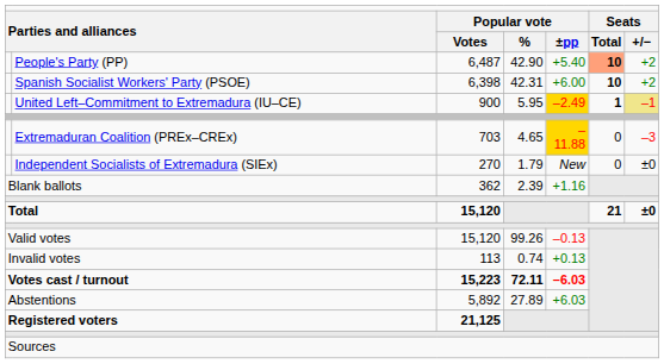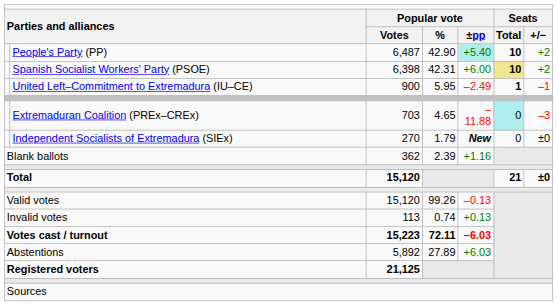People's Party (PP) | column 5: no background -> paleturquoise background
People's Party (PP) | column 6: lightsalmon background -> no background
Spanish Socialist Workers' Party (PSOE) | column 6: no background -> khaki background
United Left–Commitment to Extremadura (IU–CE) | column 5: gold background -> no background
United Left–Commitment to Extremadura (IU–CE) | column 7: khaki background -> no background
Extremaduran Coalition (PREx–CREx) | column 5: gold background -> no background
Extremaduran Coalition (PREx–CREx) | column 6: no background -> paleturquoise background
Independent Socialists of Extremadura (SIEx) | column 5: normal -> bold
